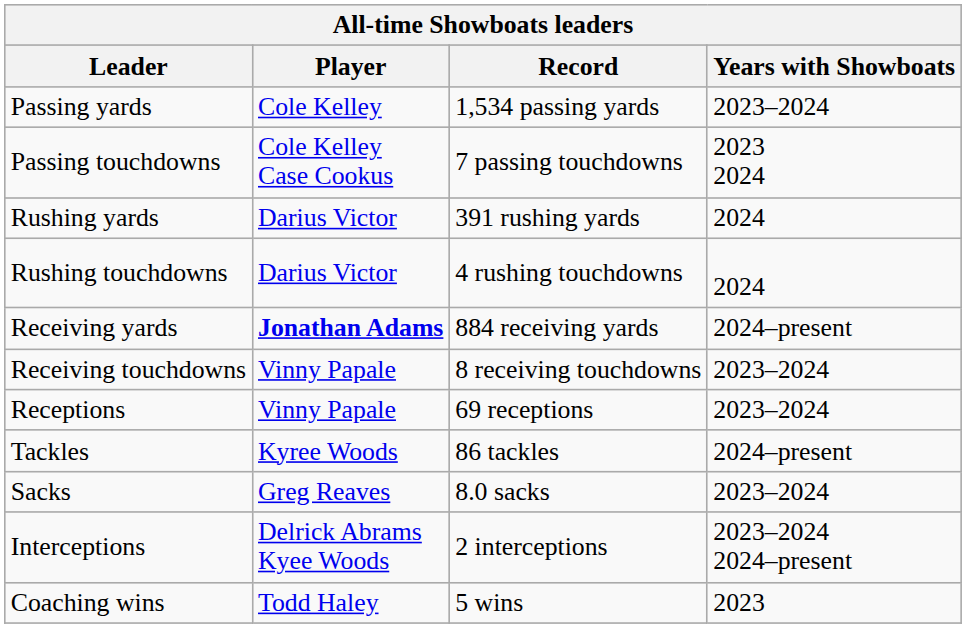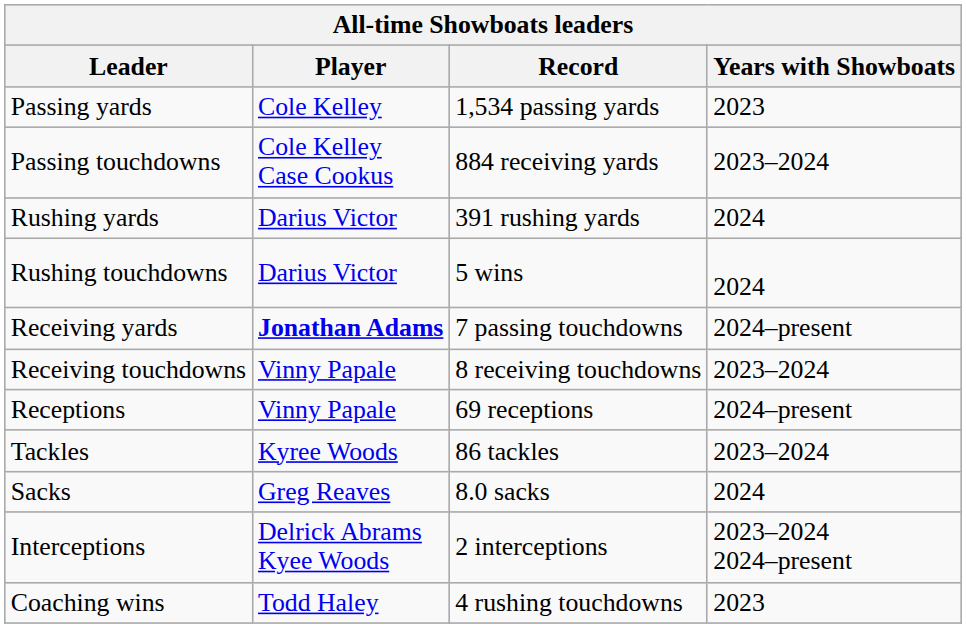Passing yards | Years with Showboats: 2023–2024 -> 2023
Passing touchdowns | Record: 7 passing touchdowns -> 884 receiving yards
Passing touchdowns | Years with Showboats: 2023 2024 -> 2023–2024
Rushing touchdowns | Record: 4 rushing touchdowns -> 5 wins
Receiving yards | Record: 884 receiving yards -> 7 passing touchdowns
Receptions | Years with Showboats: 2023–2024 -> 2024–present
Tackles | Years with Showboats: 2024–present -> 2023–2024
Sacks | Years with Showboats: 2023–2024 -> 2024
Coaching wins | Record: 5 wins -> 4 rushing touchdowns
